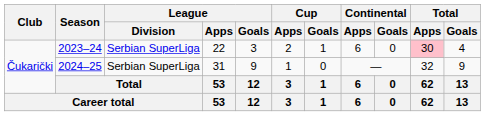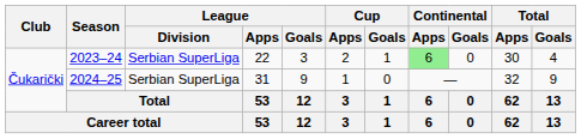2023–24 | Continental / Apps: no background -> lightgreen background
2023–24 | Total / Apps: pink background -> no background
